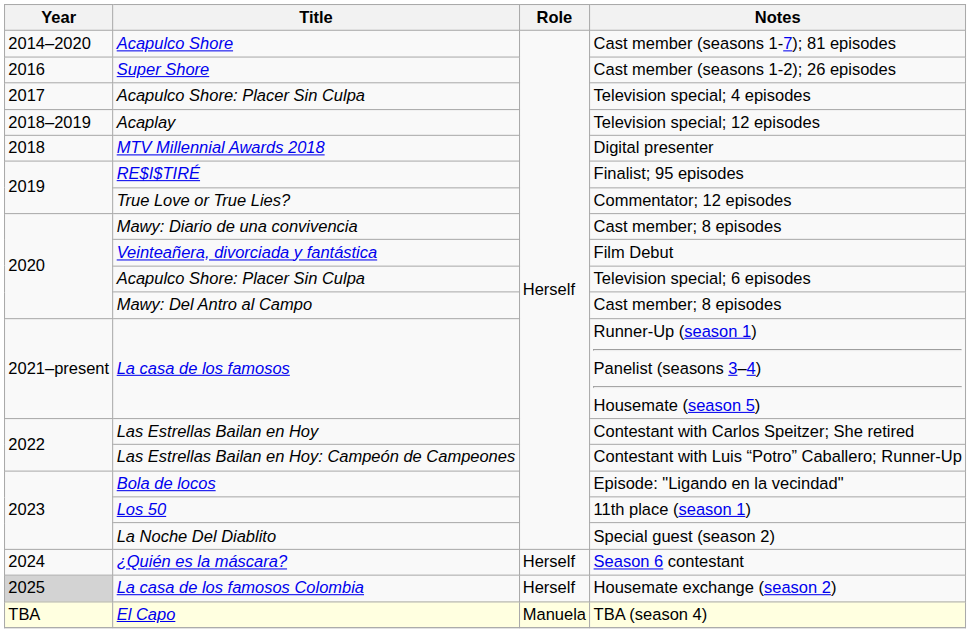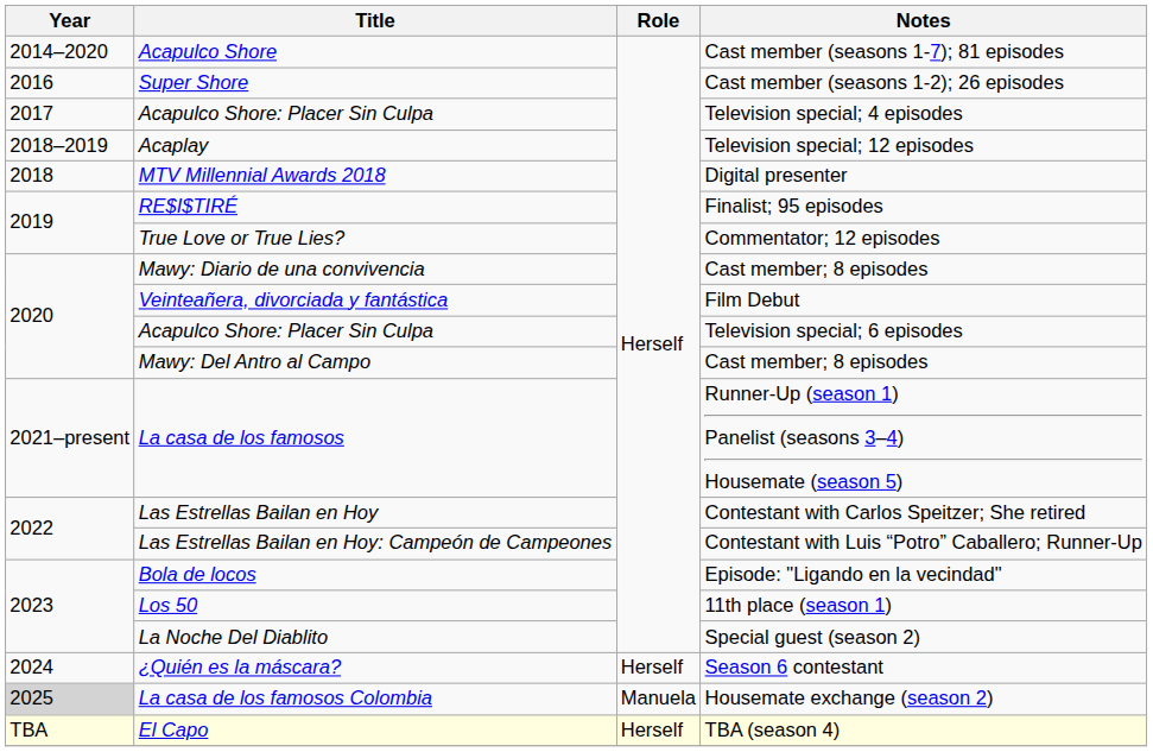La casa de los famosos Colombia | Role: Herself -> Manuela
El Capo | Role: Manuela -> Herself
